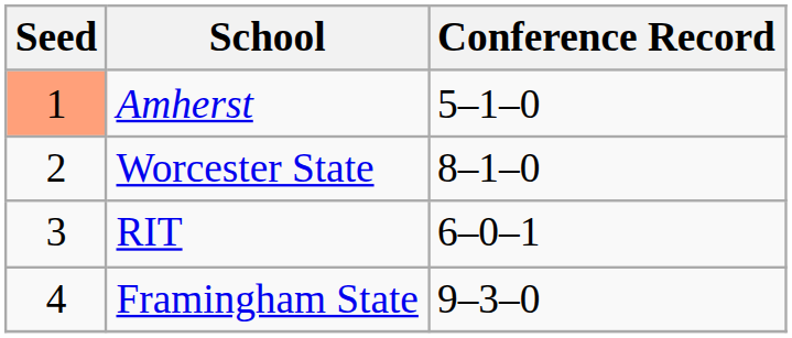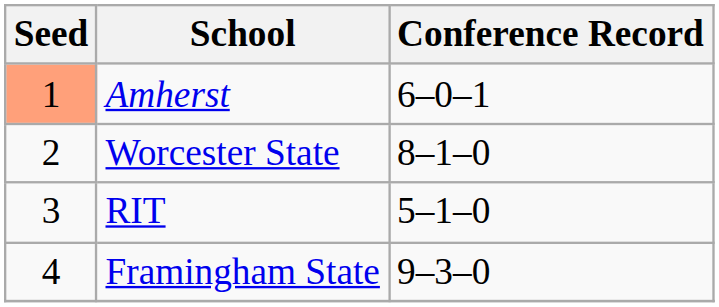Amherst | Conference Record: 5–1–0 -> 6–0–1
RIT | Conference Record: 6–0–1 -> 5–1–0
